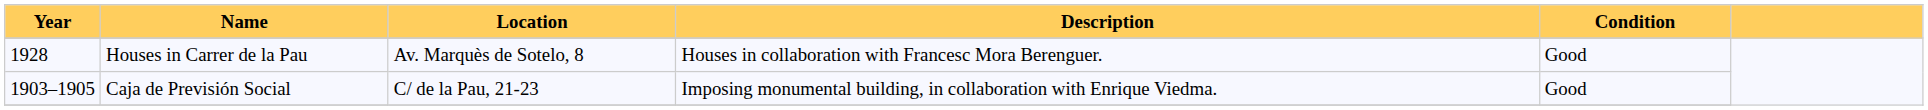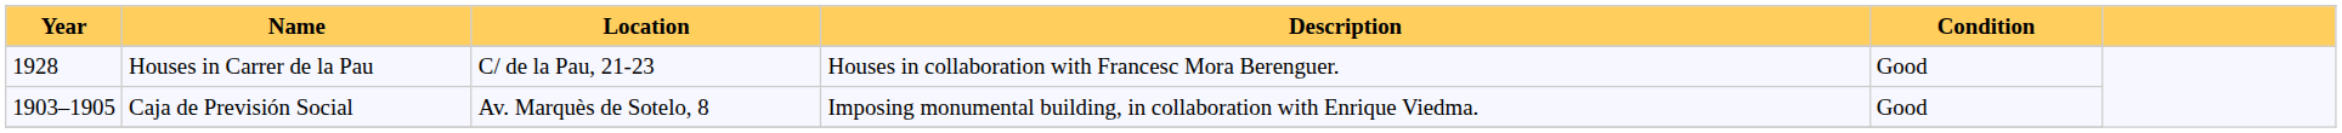Houses in Carrer de la Pau | Location: Av. Marquès de Sotelo, 8 -> C/ de la Pau, 21-23
Caja de Previsión Social | Location: C/ de la Pau, 21-23 -> Av. Marquès de Sotelo, 8
